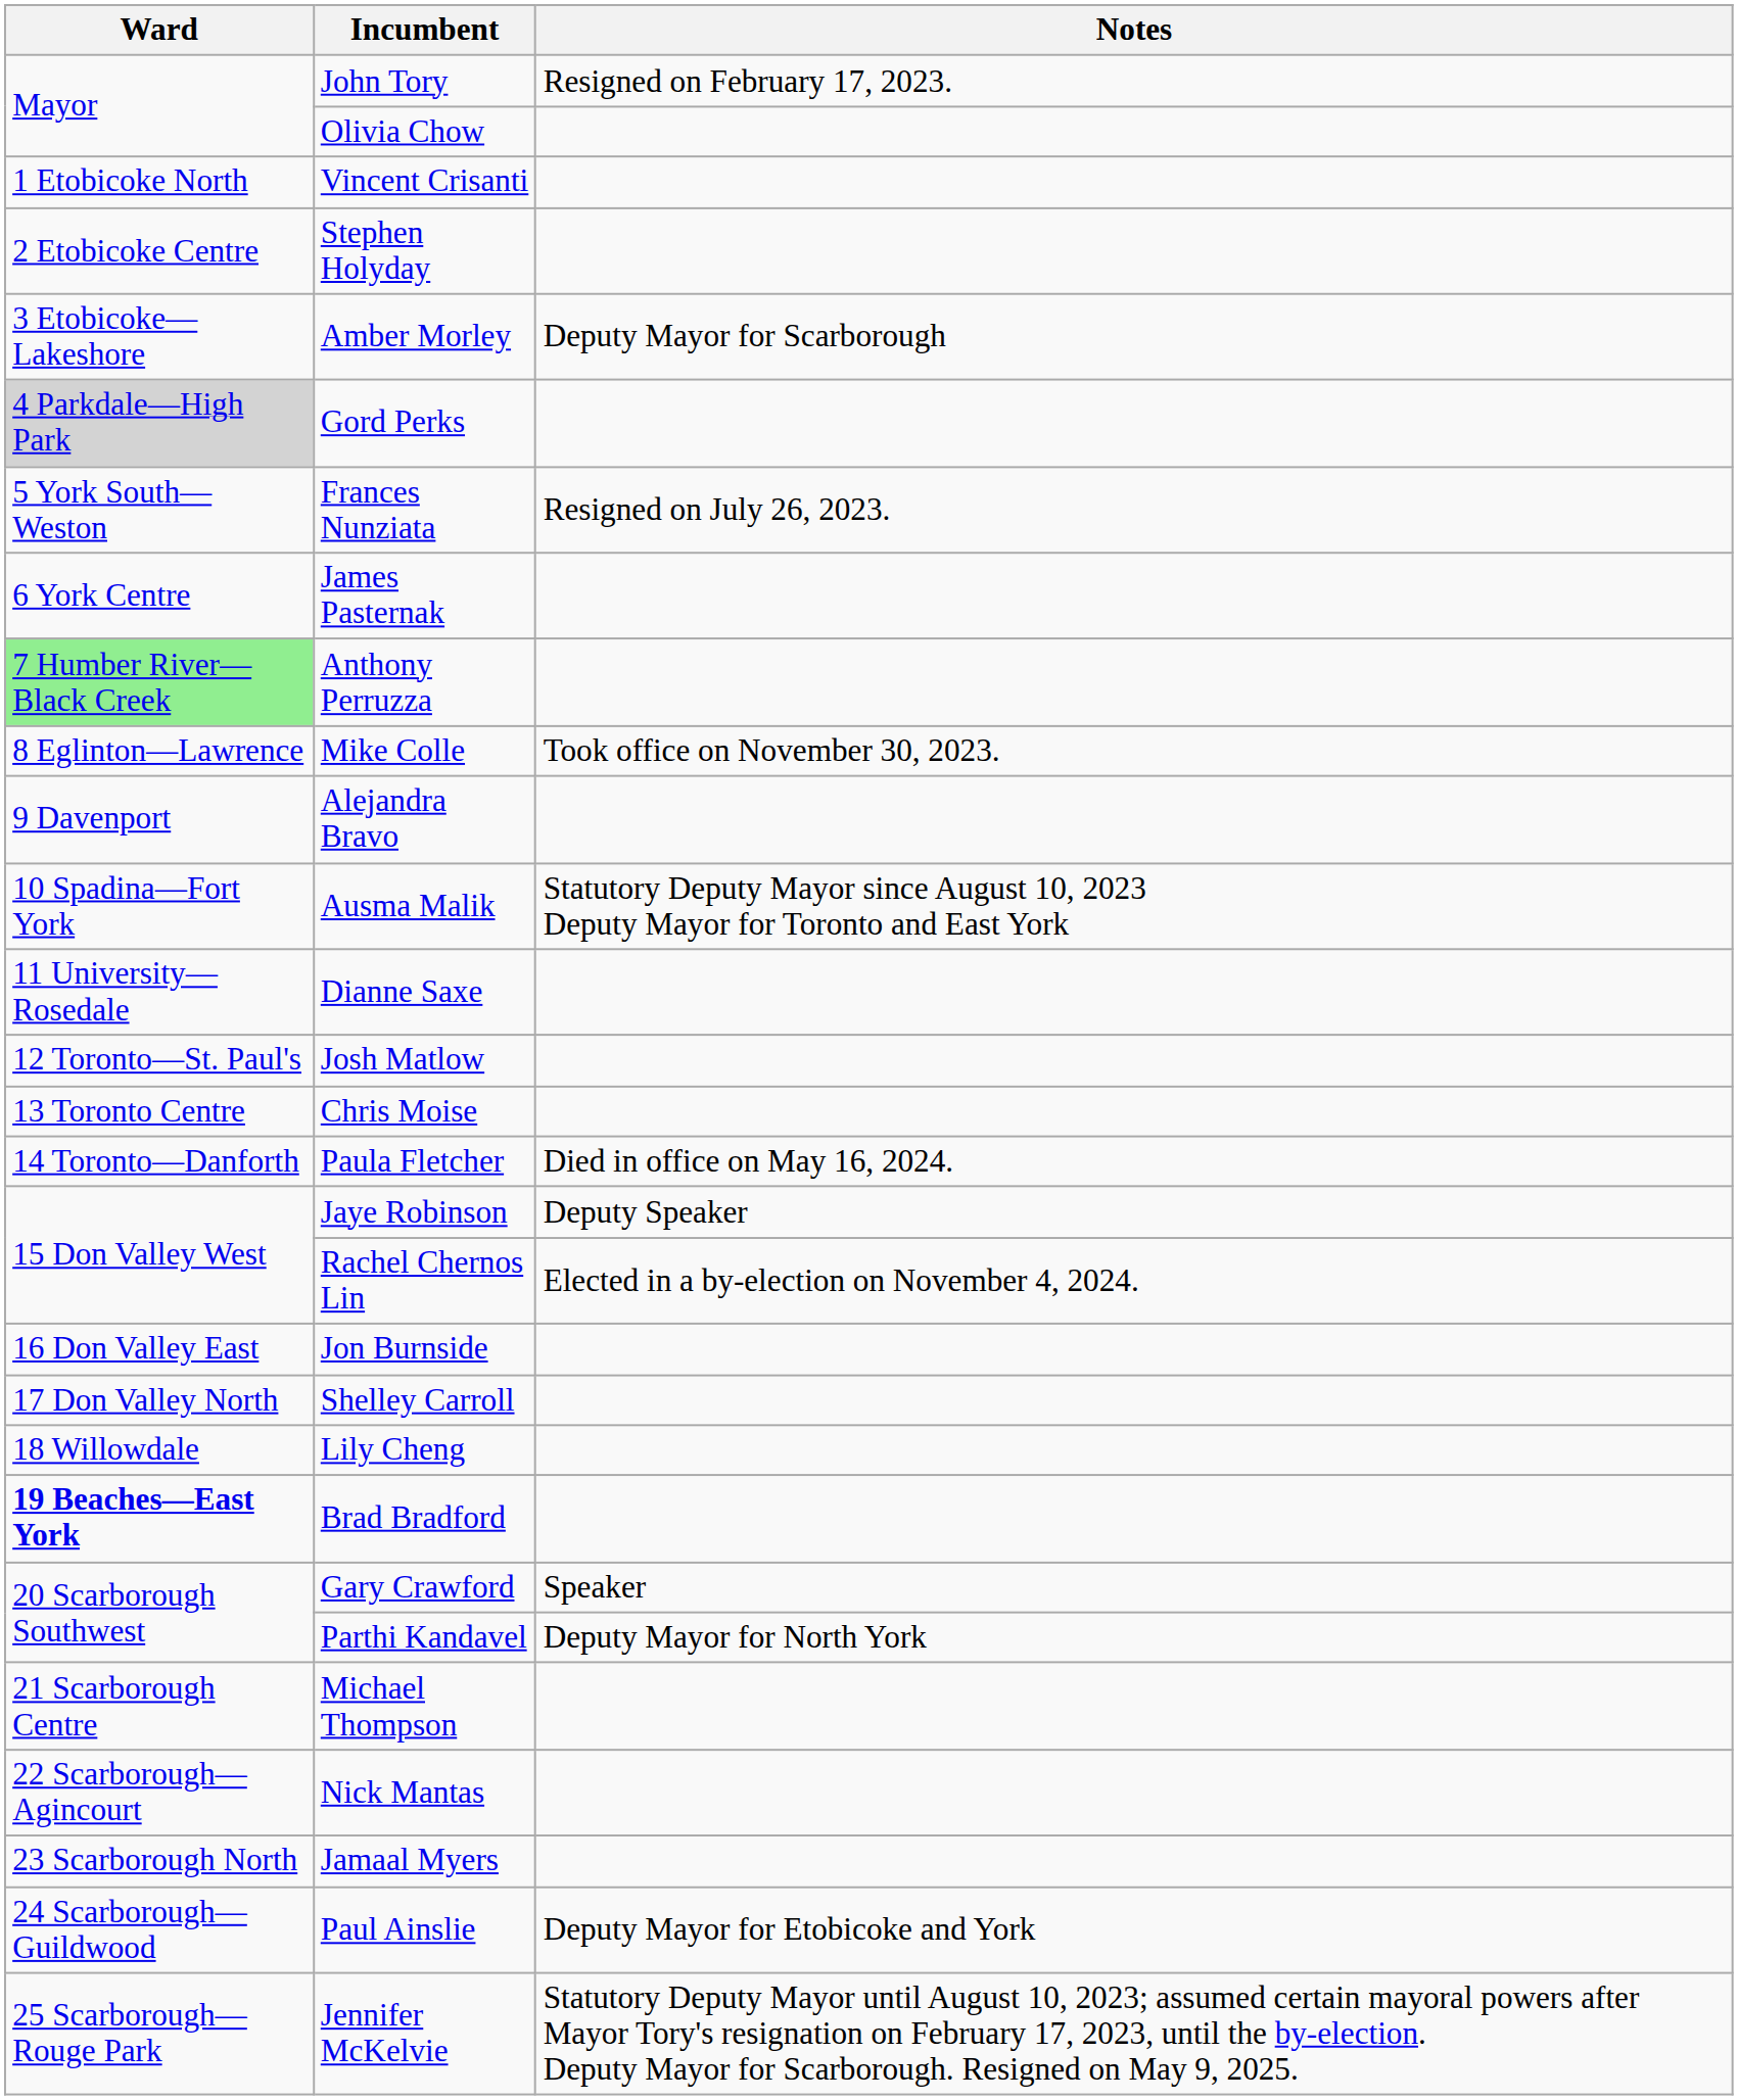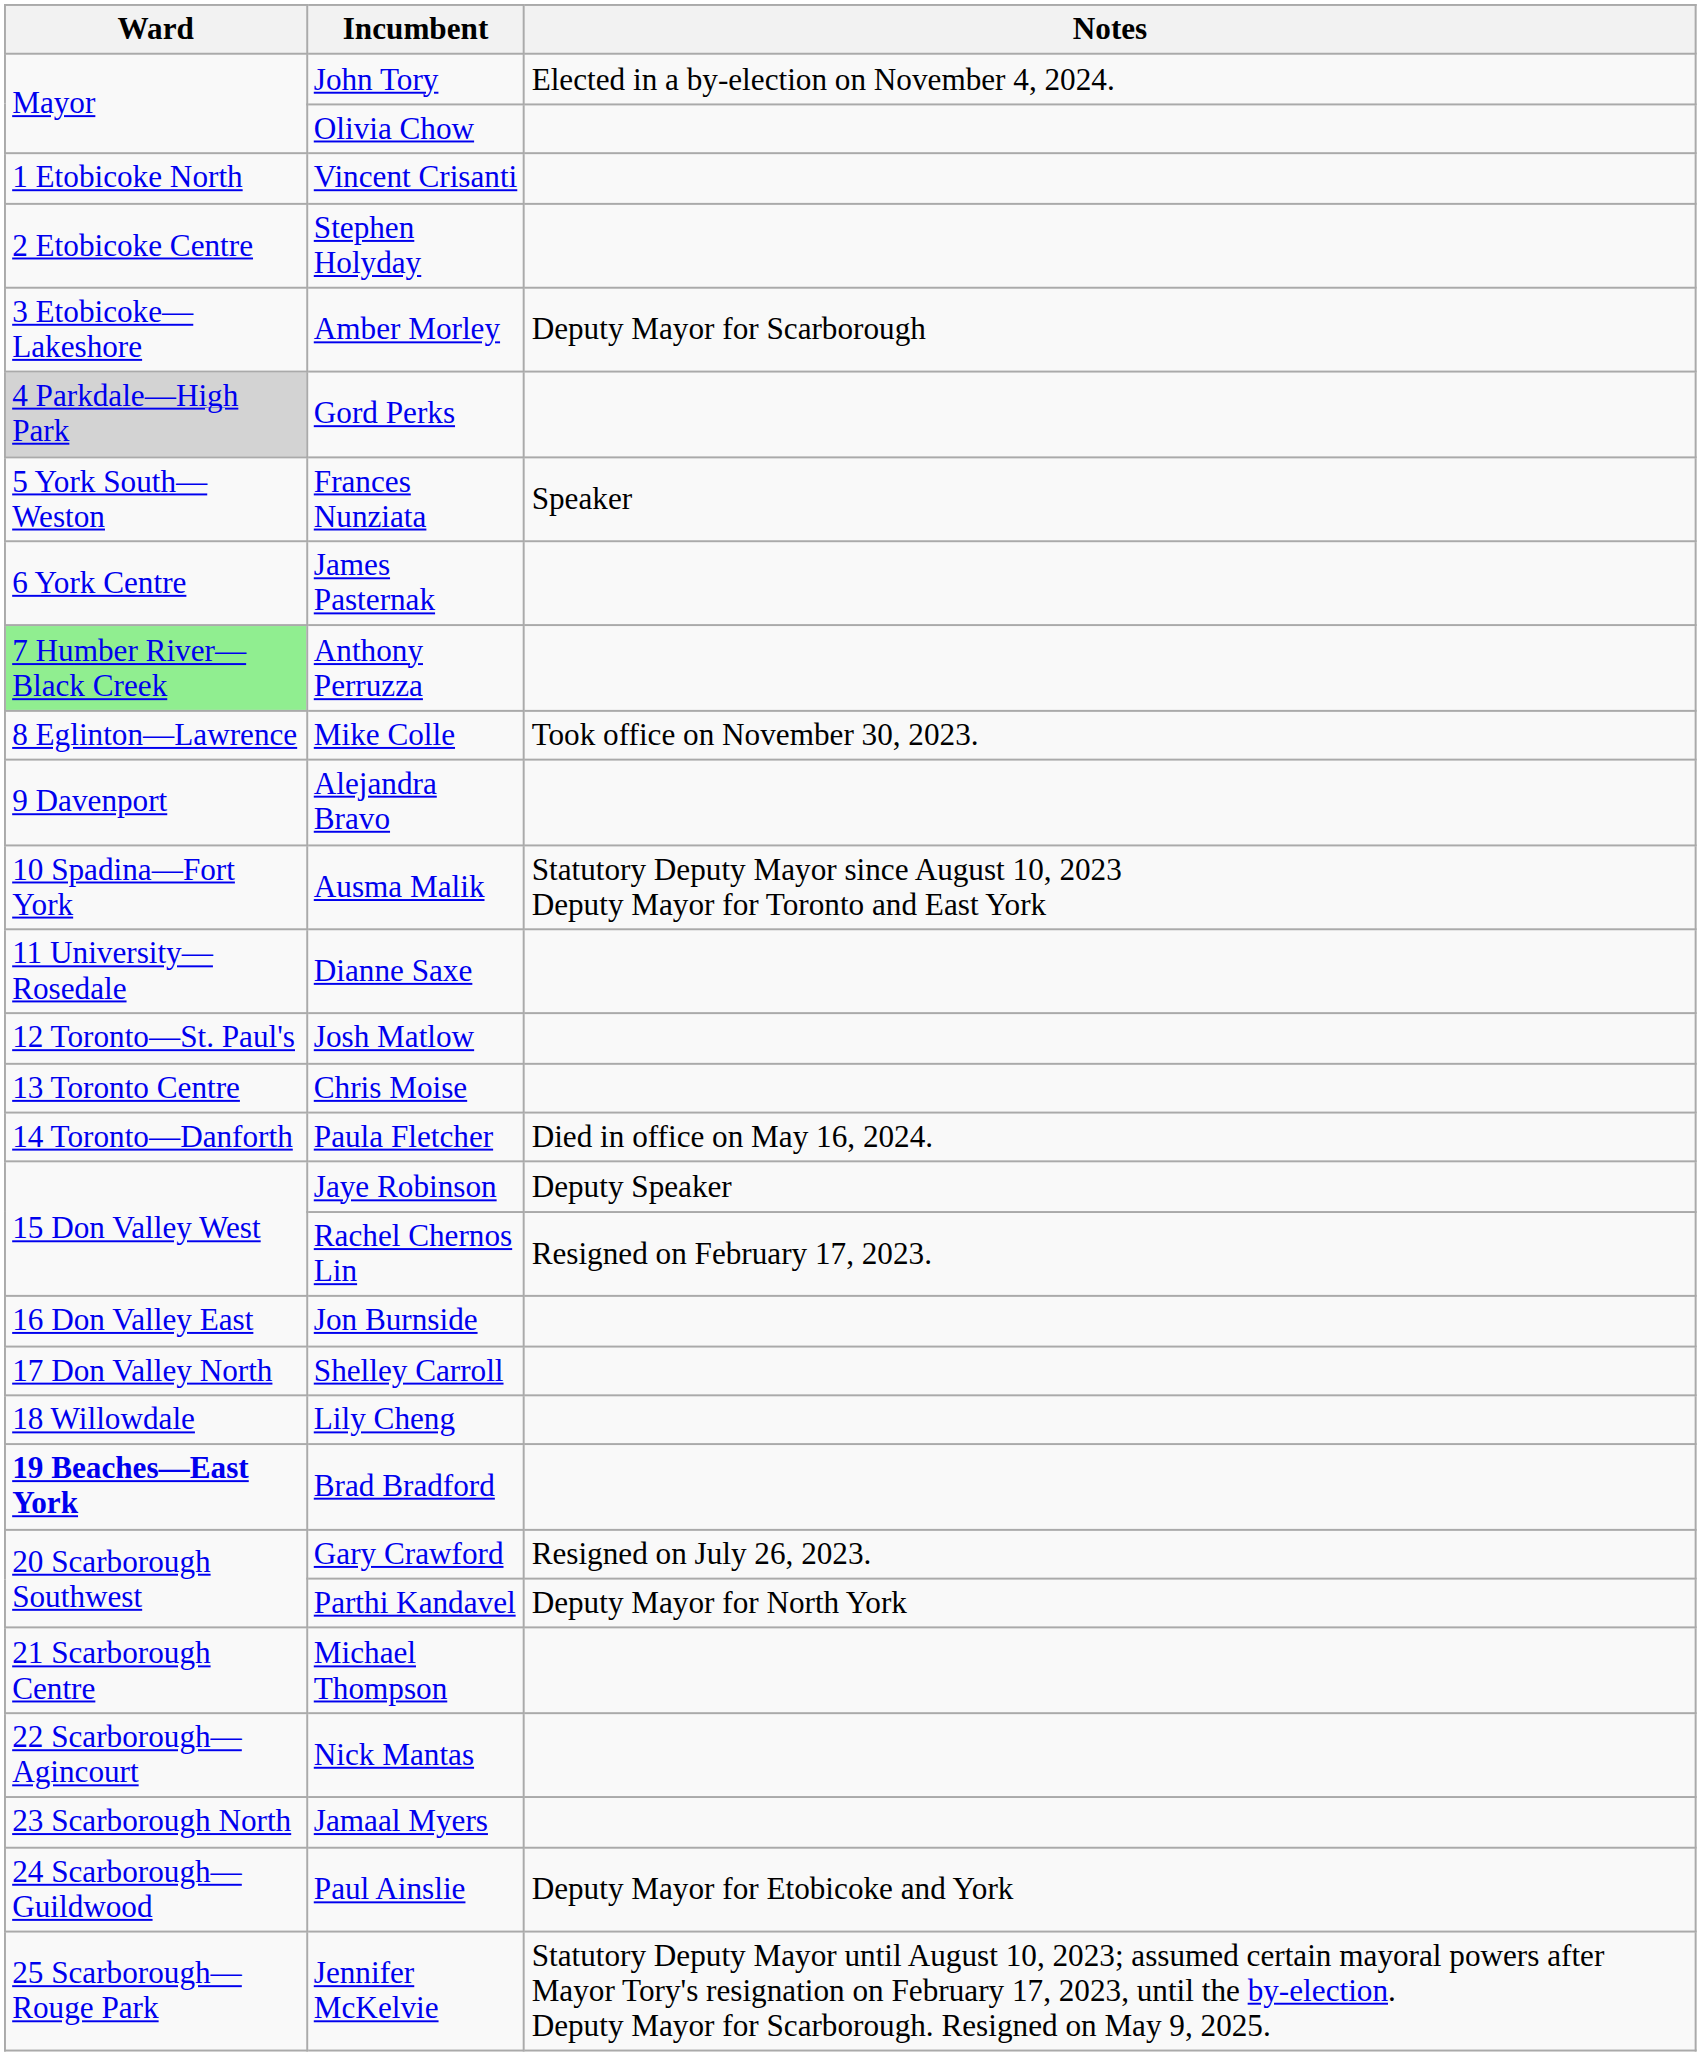John Tory | Notes: Resigned on February 17, 2023. -> Elected in a by-election on November 4, 2024.
Frances Nunziata | Notes: Resigned on July 26, 2023. -> Speaker
Rachel Chernos Lin | Notes: Elected in a by-election on November 4, 2024. -> Resigned on February 17, 2023.
Gary Crawford | Notes: Speaker -> Resigned on July 26, 2023.
